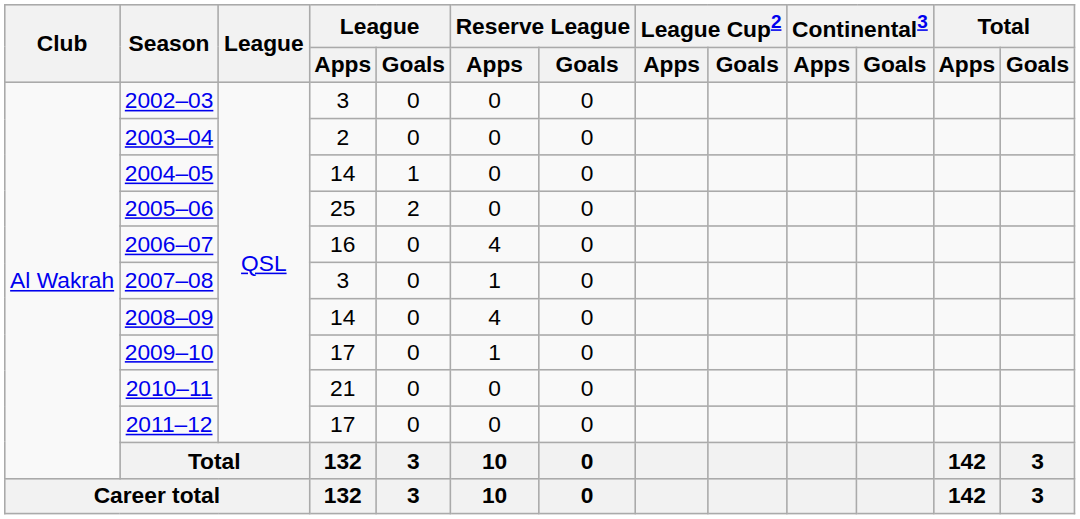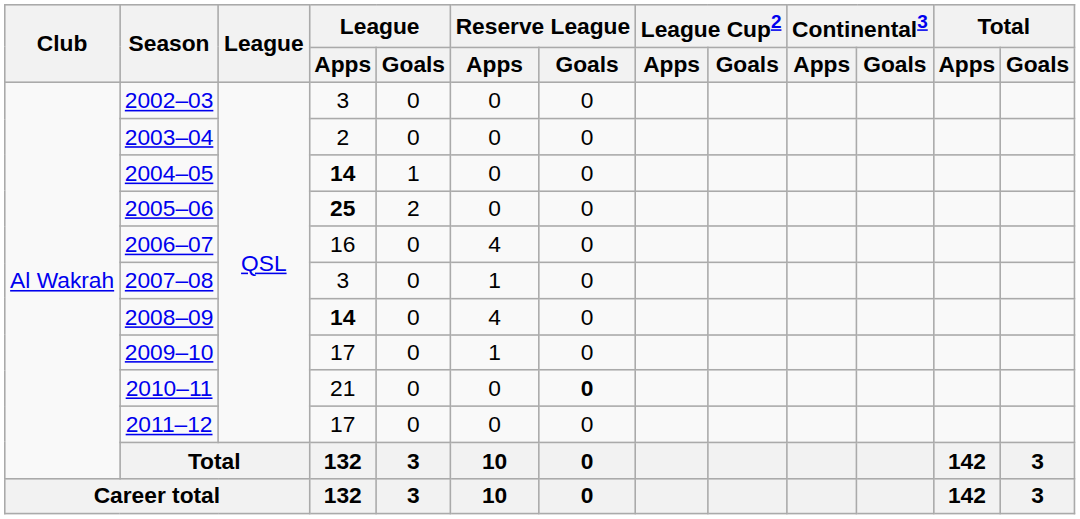2004–05 | League / Apps: normal -> bold
2005–06 | League / Apps: normal -> bold
2008–09 | League / Apps: normal -> bold
2010–11 | Reserve League / Goals: normal -> bold
